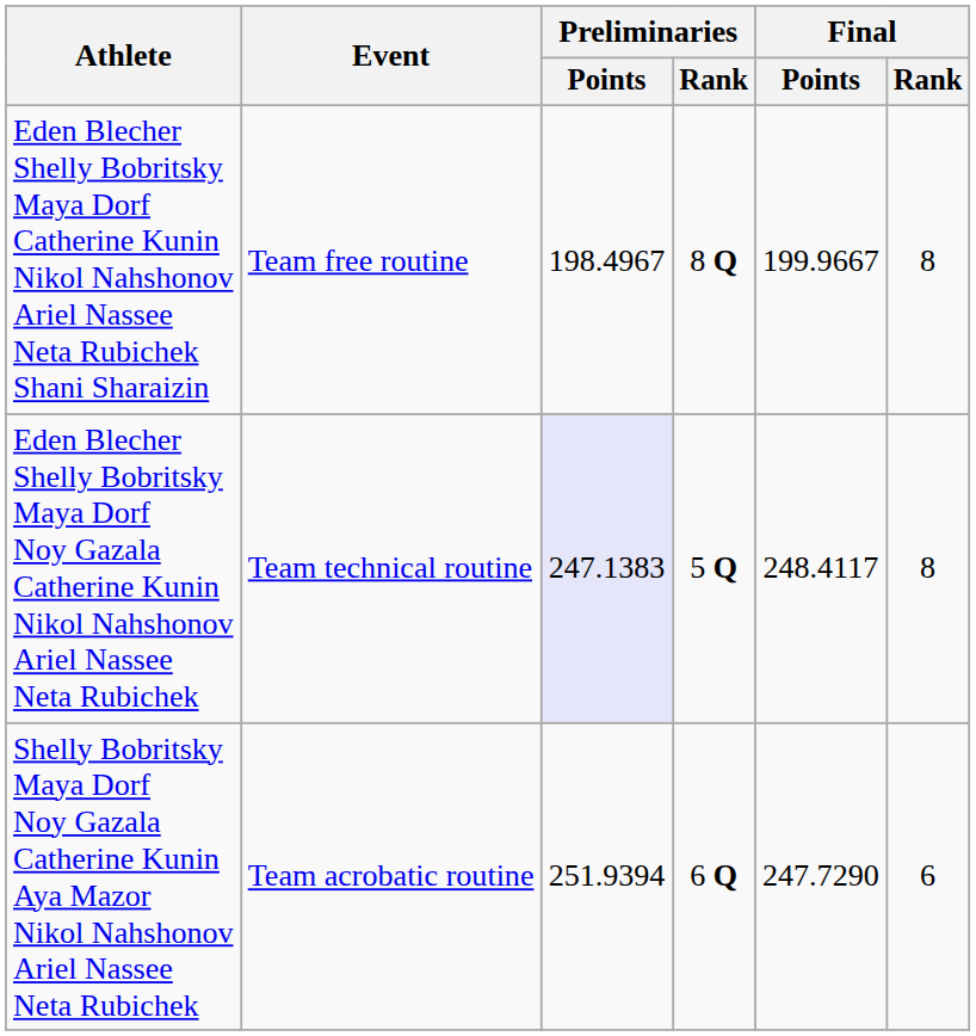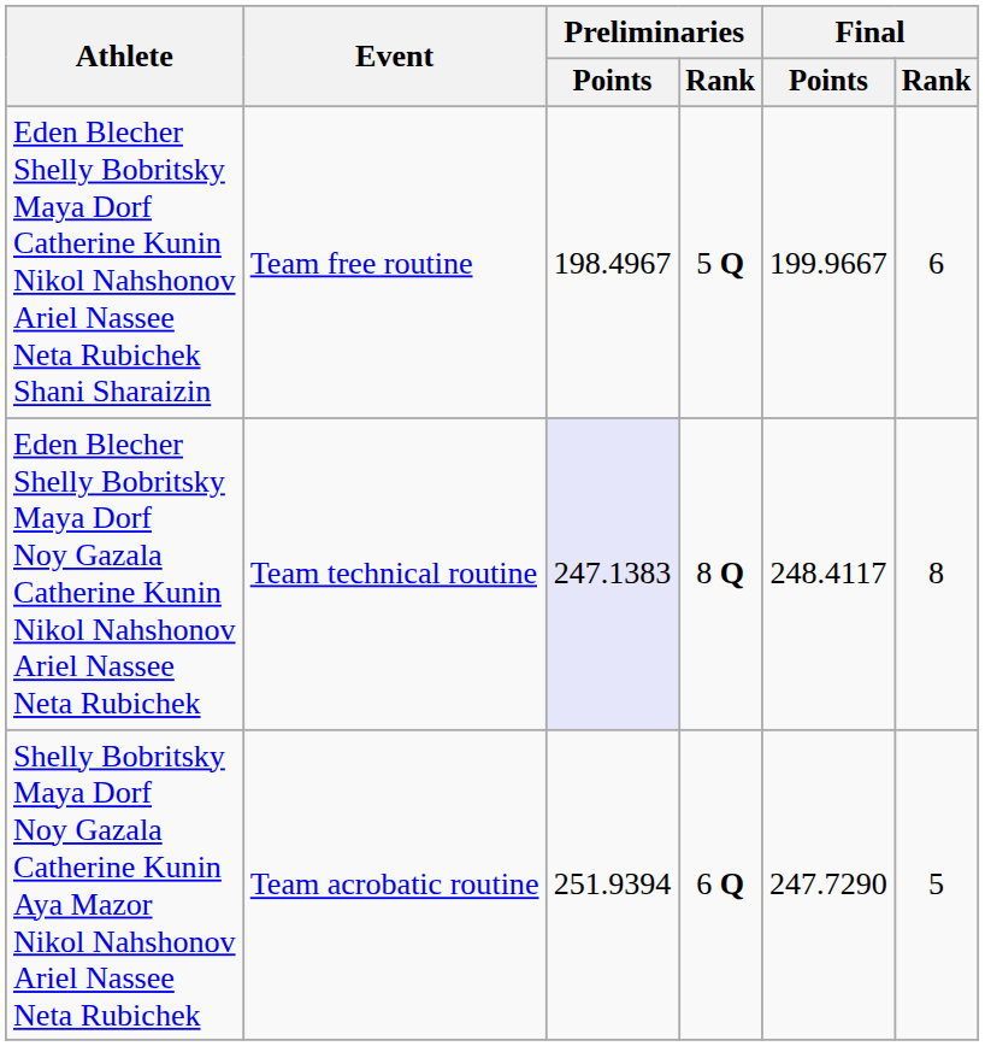row 3 | Preliminaries / Rank: 8 Q -> 5 Q
row 3 | Final / Rank: 8 -> 6
row 4 | Preliminaries / Rank: 5 Q -> 8 Q
row 5 | Final / Rank: 6 -> 5
